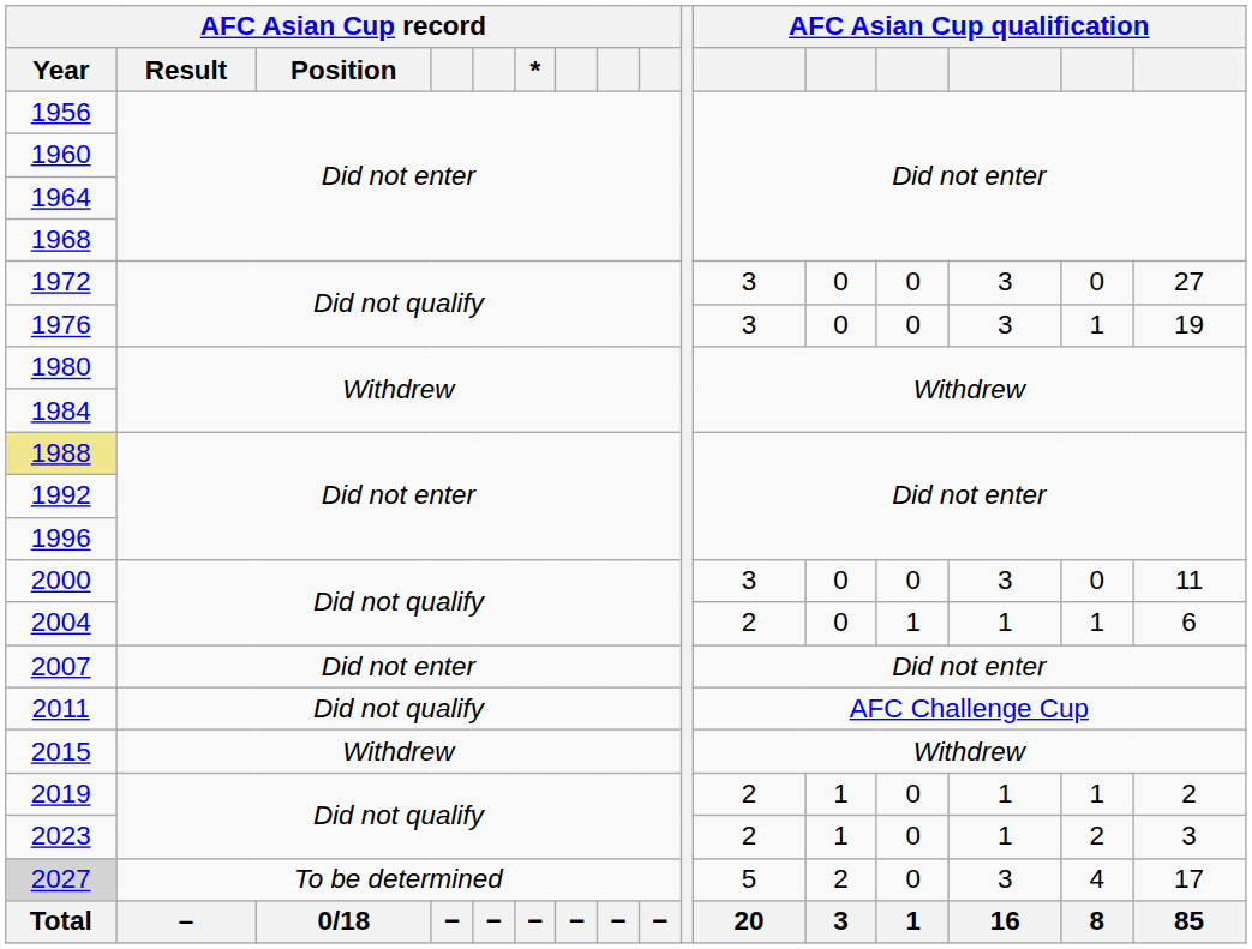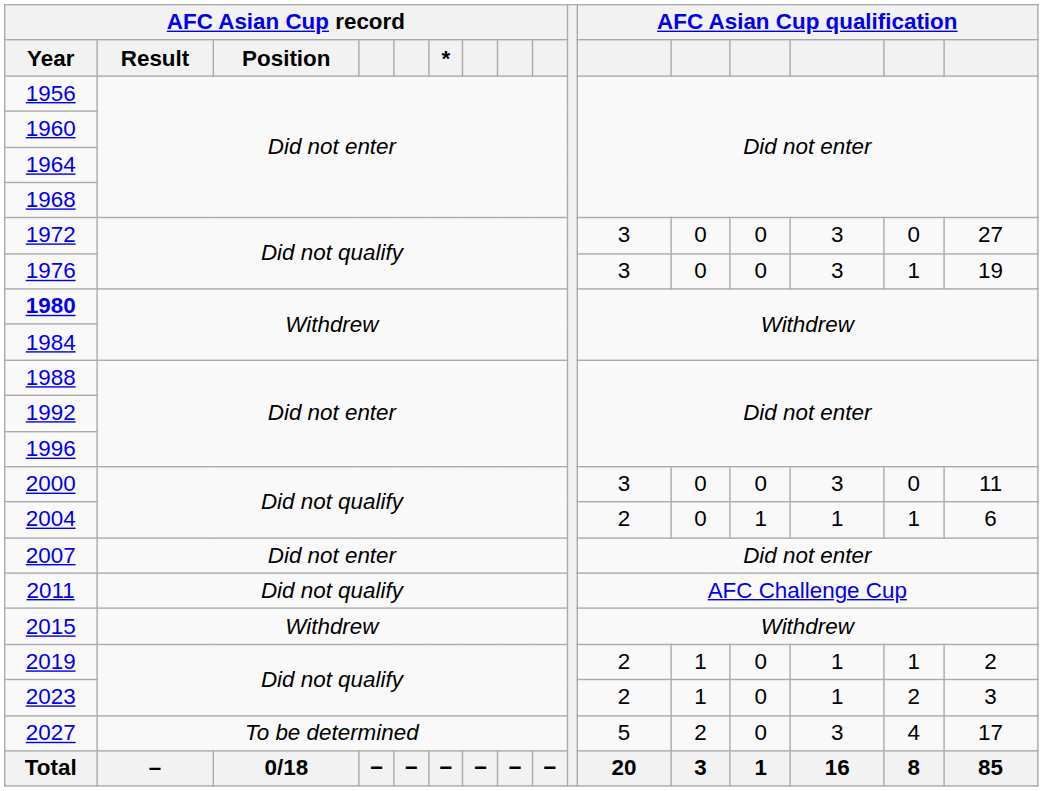1980 | AFC Asian Cup record / Year: normal -> bold
1988 | AFC Asian Cup record / Year: khaki background -> no background
2027 | AFC Asian Cup record / Year: lightgrey background -> no background
